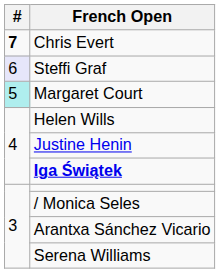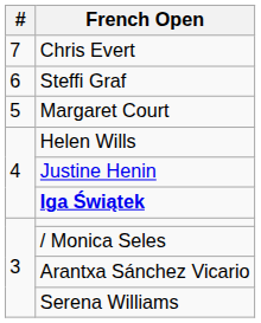Chris Evert | #: bold -> normal
Steffi Graf | #: lavender background -> no background
Margaret Court | #: paleturquoise background -> no background
